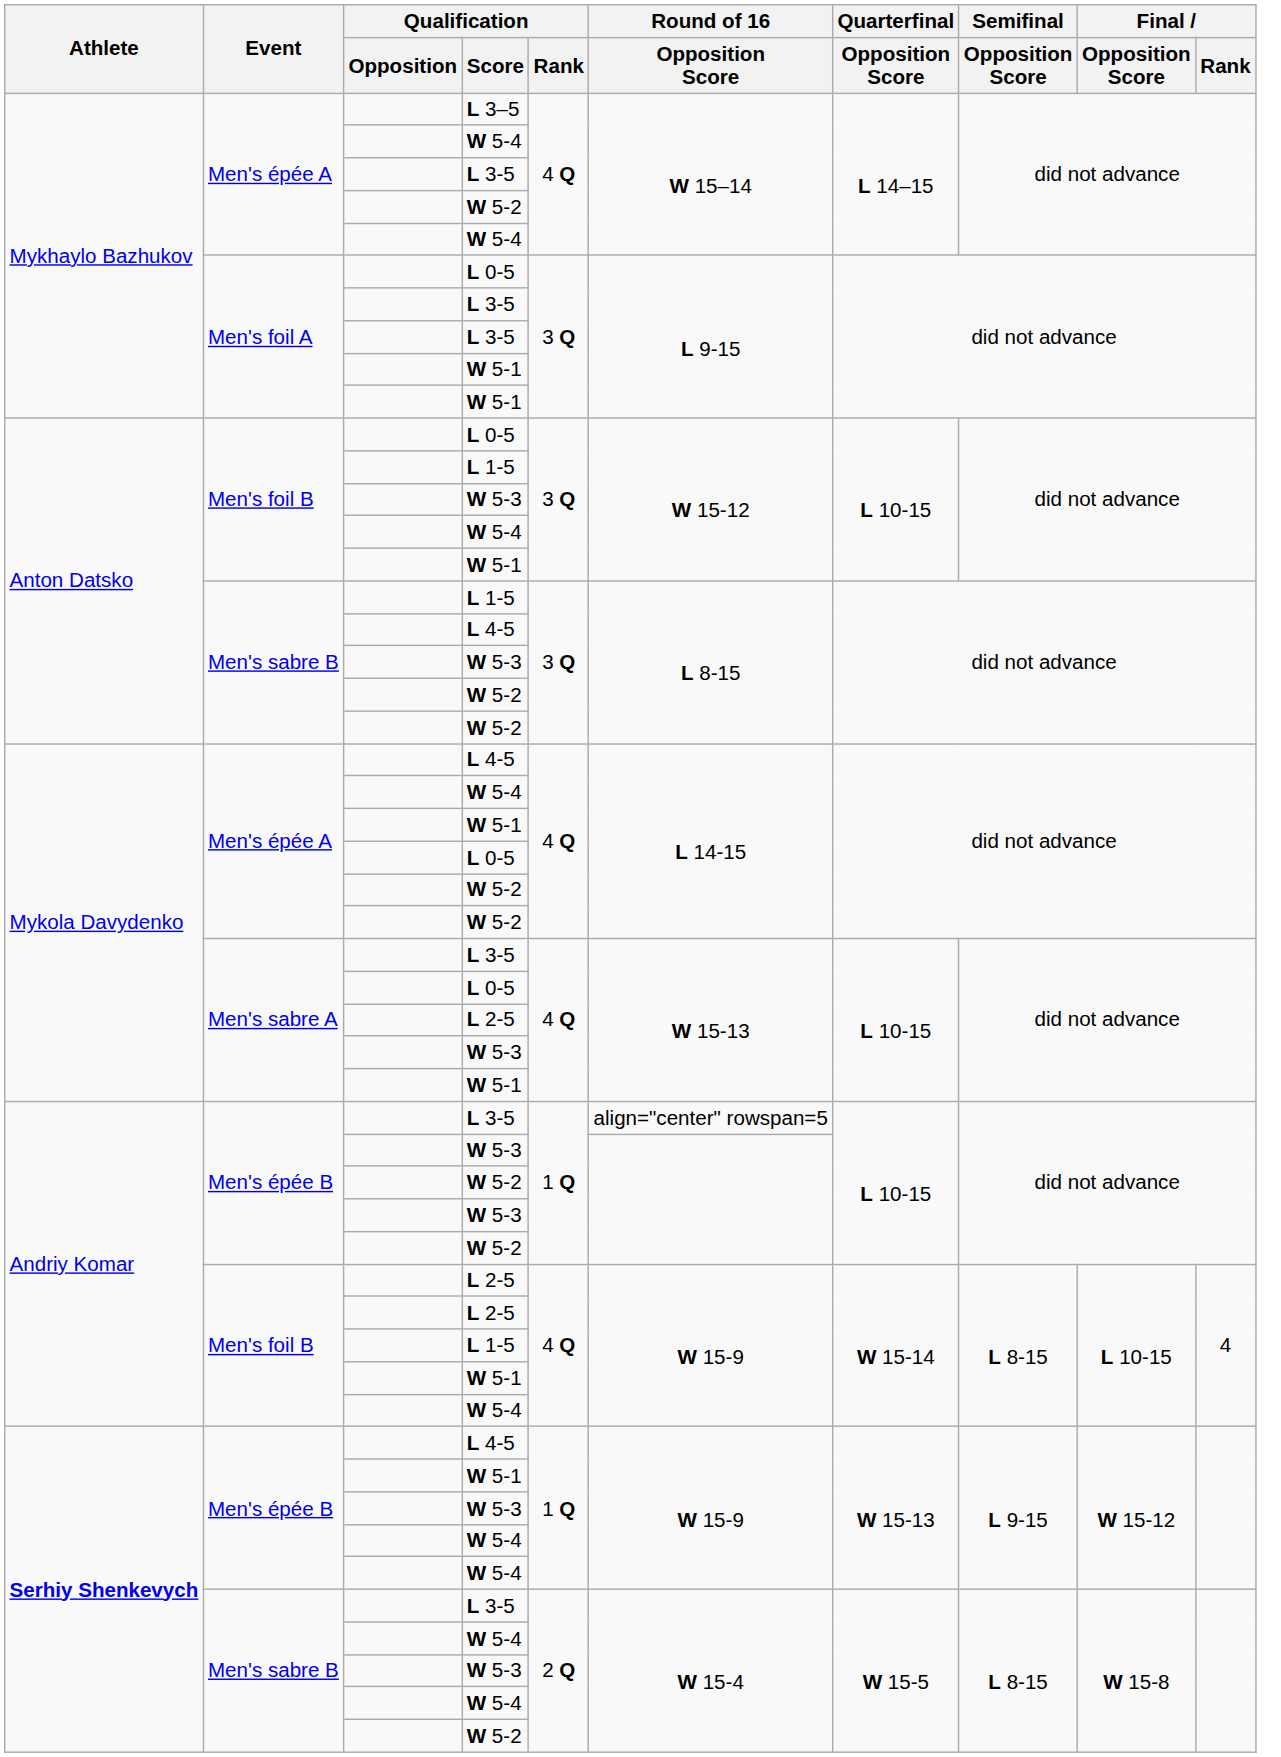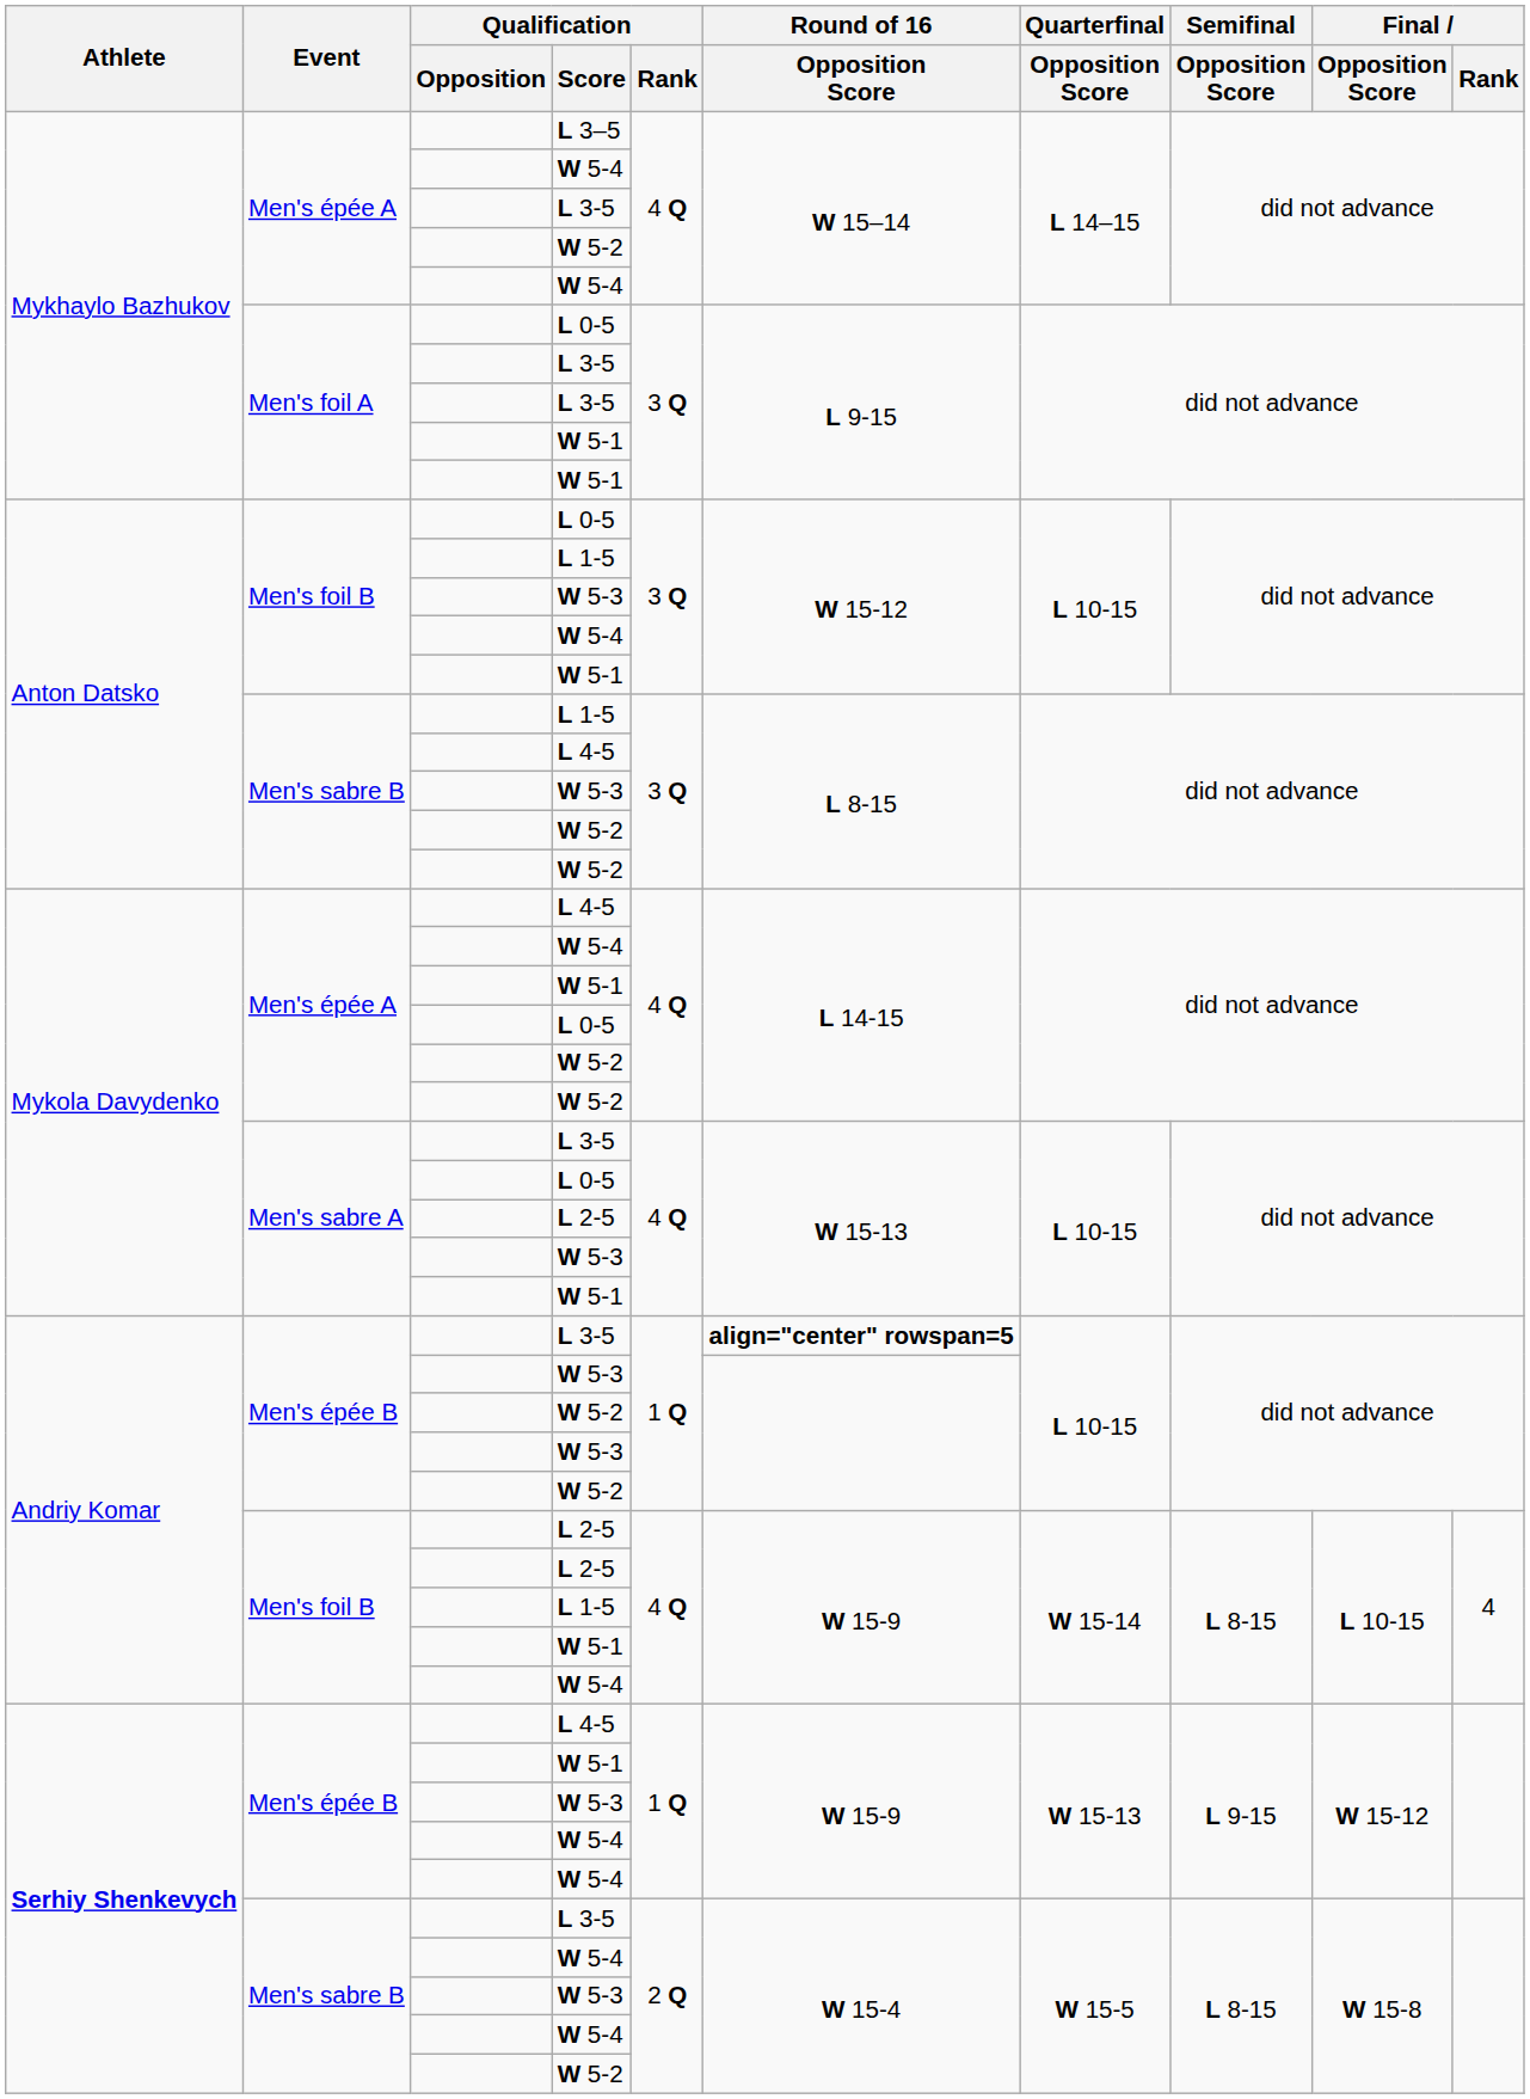Andriy Komar / L 3-5 | Round of 16 / Opposition Score: normal -> bold
